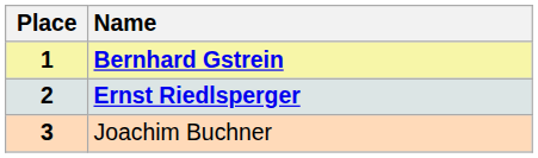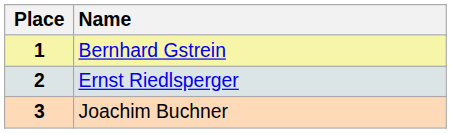Bernhard Gstrein | Name: bold -> normal
Ernst Riedlsperger | Name: bold -> normal
